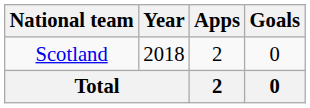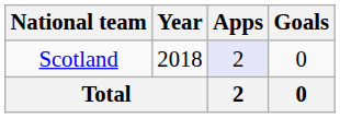Scotland | Apps: no background -> lavender background
